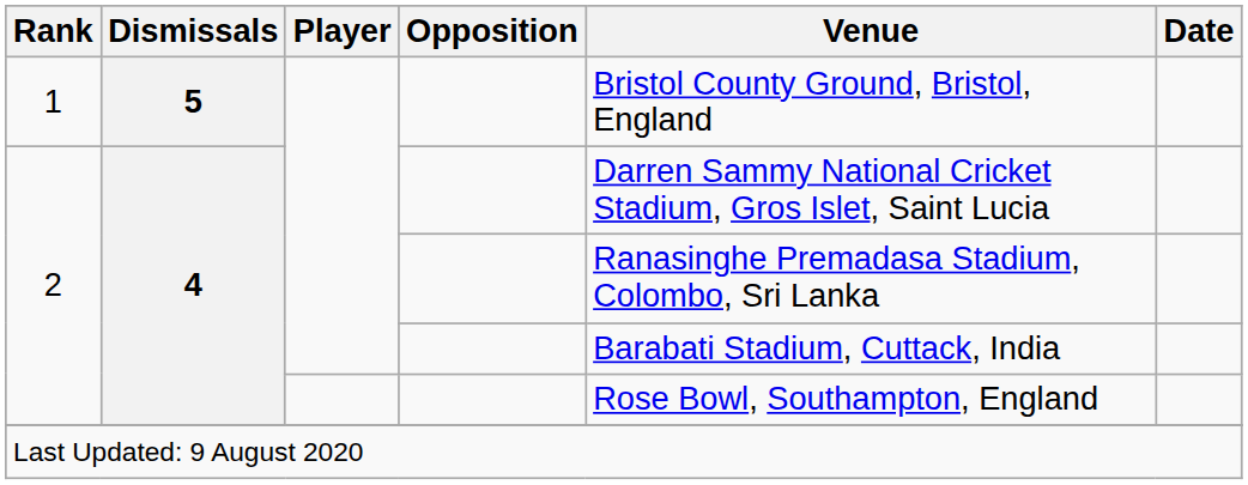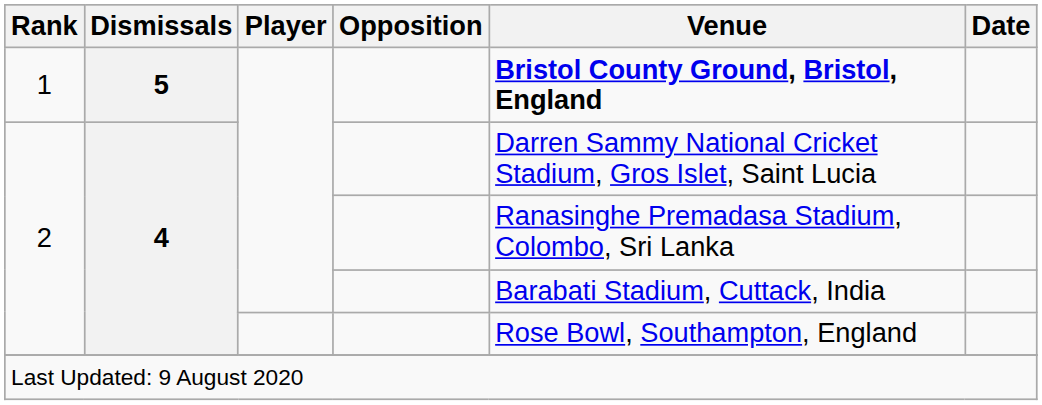1 | Venue: normal -> bold
